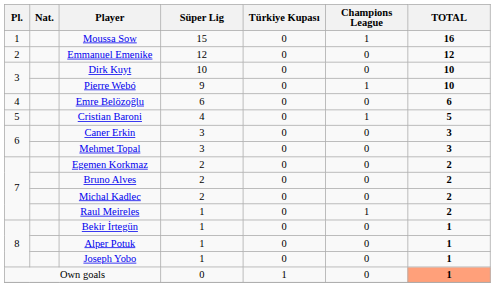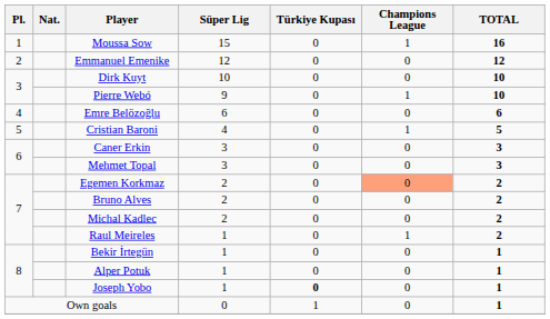Egemen Korkmaz | Champions League: no background -> lightsalmon background
Joseph Yobo | Türkiye Kupası: normal -> bold
Own goals | TOTAL: lightsalmon background -> no background
